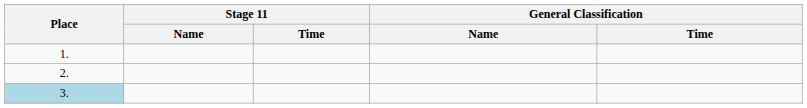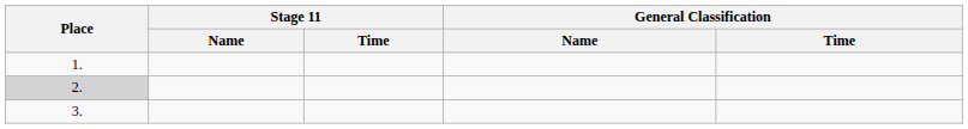2. | Place: no background -> lightgrey background
3. | Place: lightblue background -> no background
